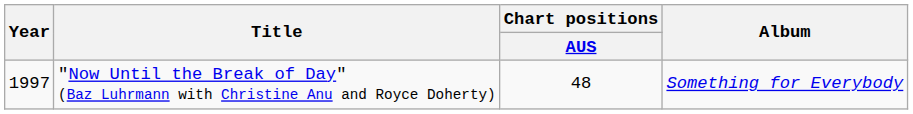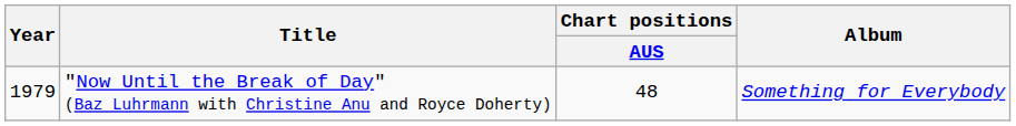row 3 | Year: 1997 -> 1979
